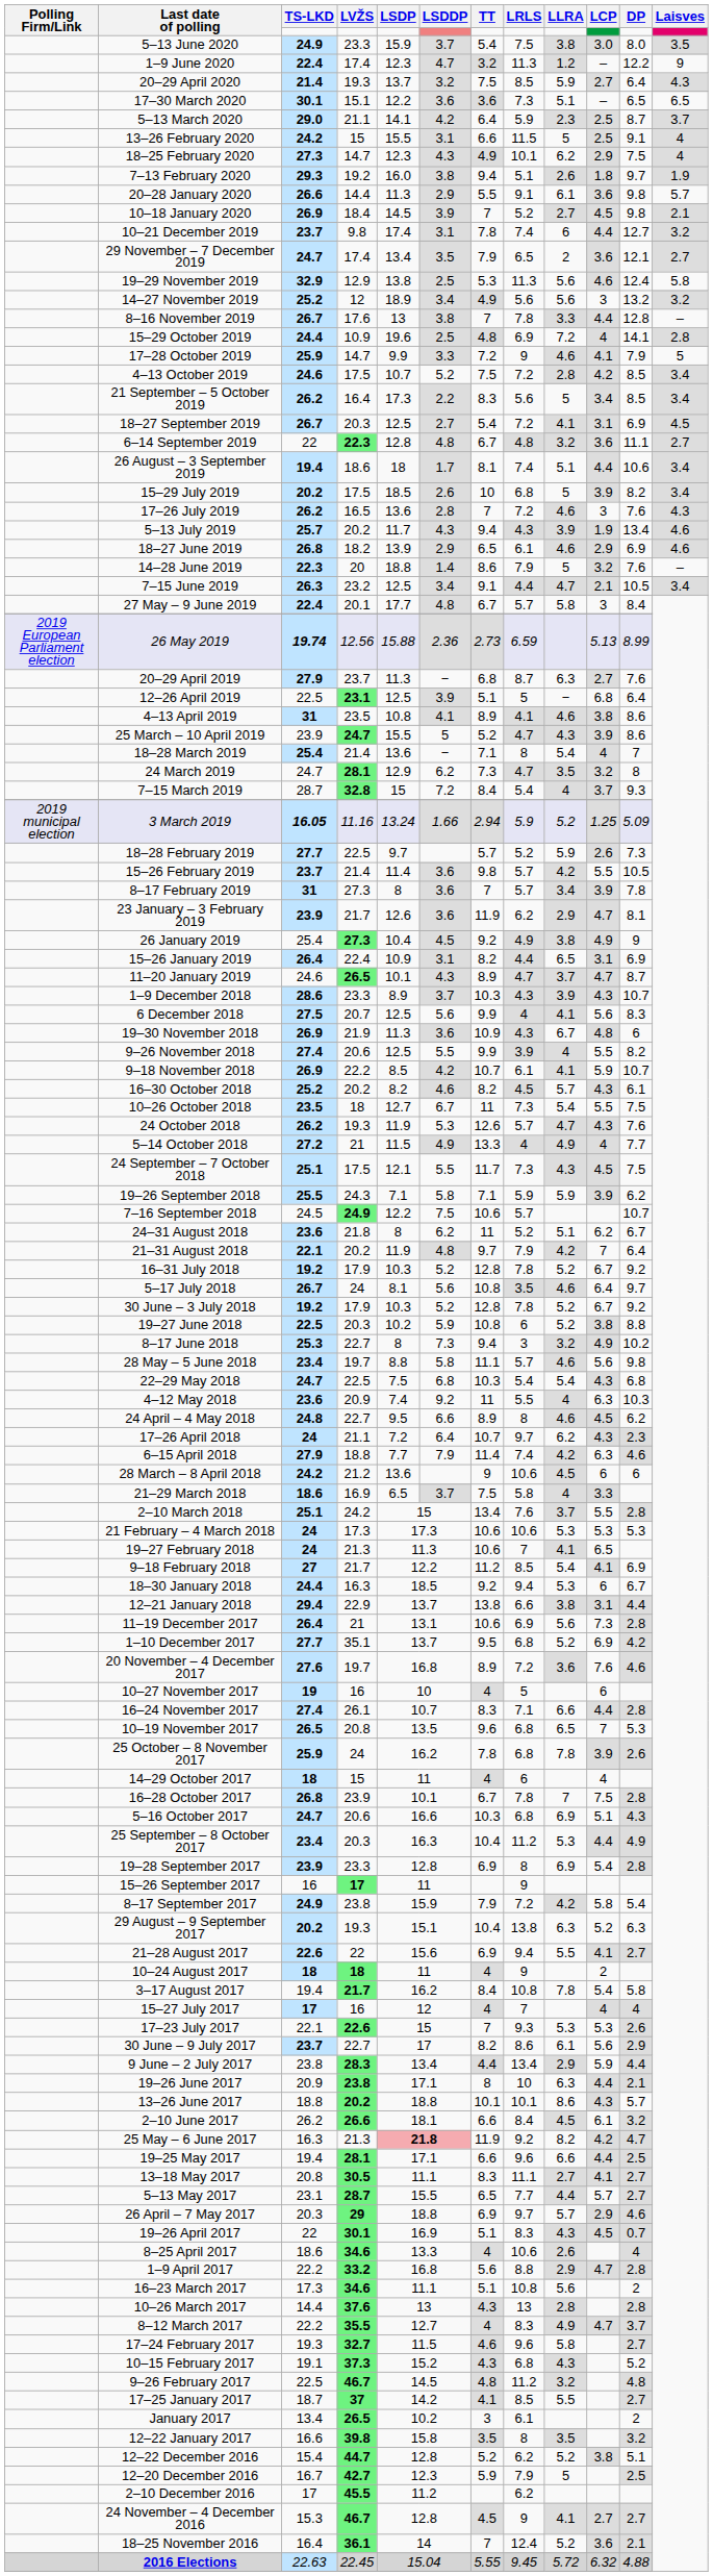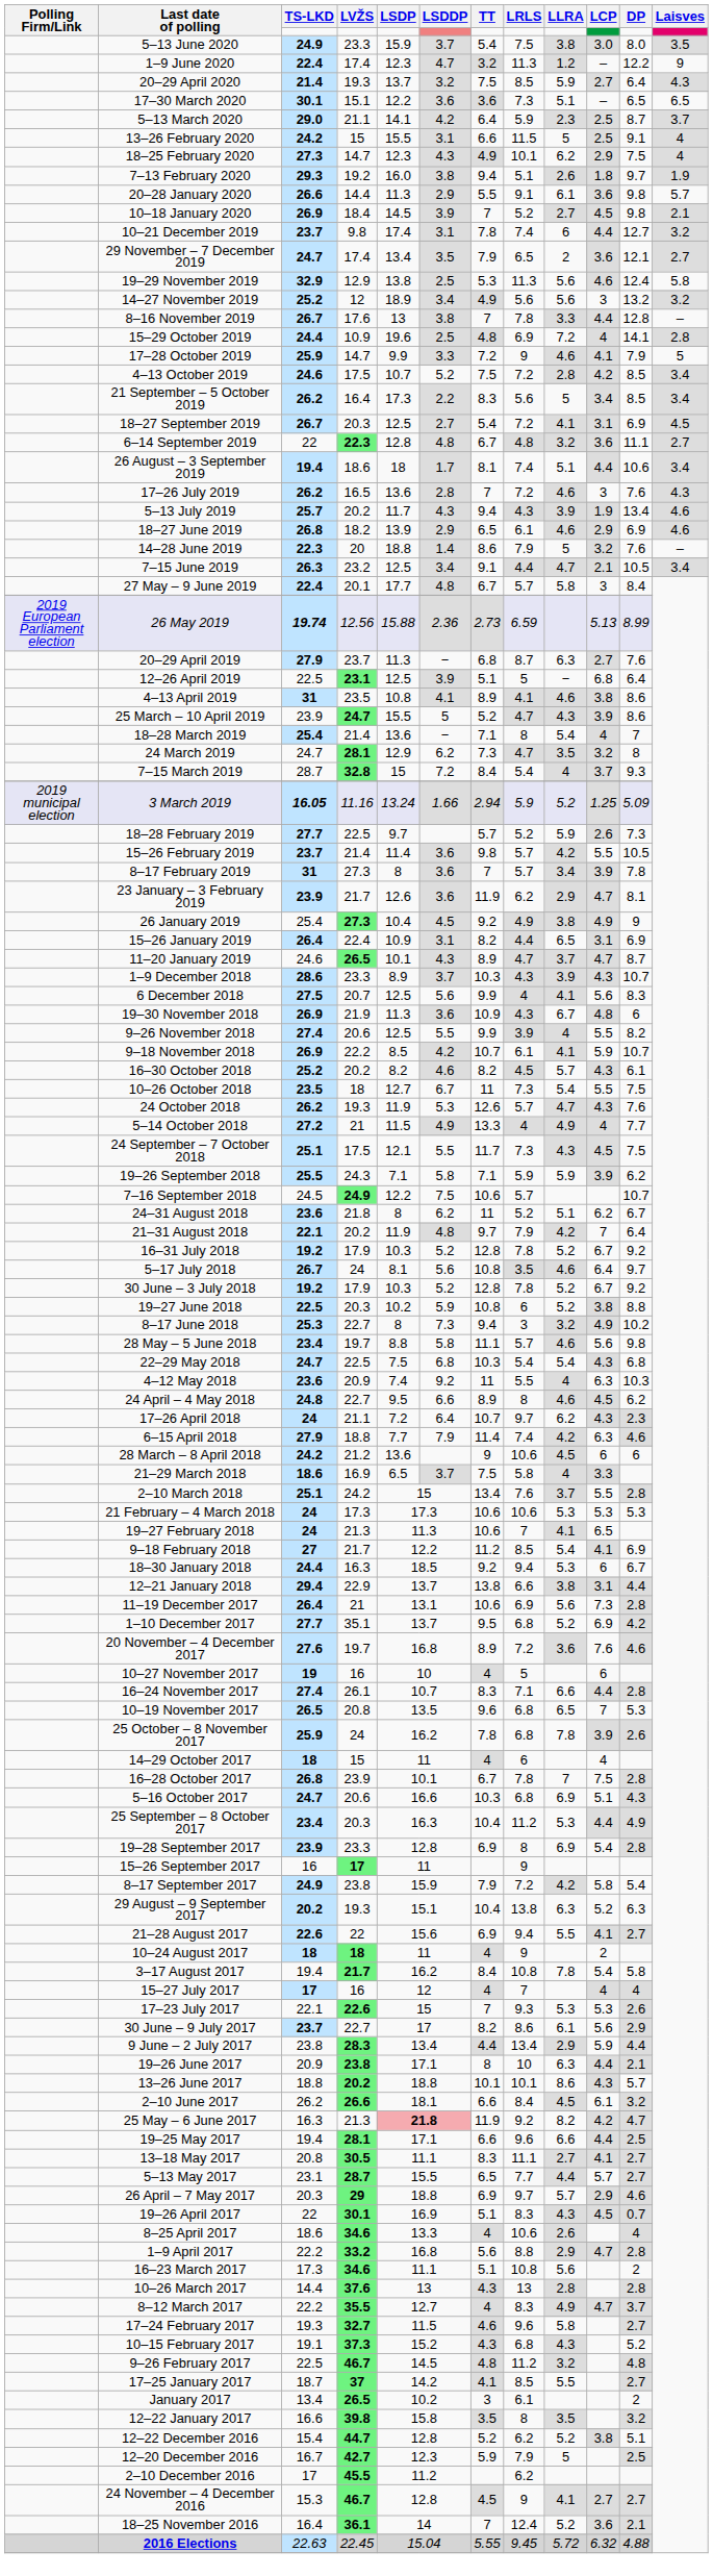- row: 15–29 July 2019 | 20.2 | 17.5 | 18.5 | 2.6 | 10 | 6.8 | 5 | 3.9 | 8.2 | 3.4
